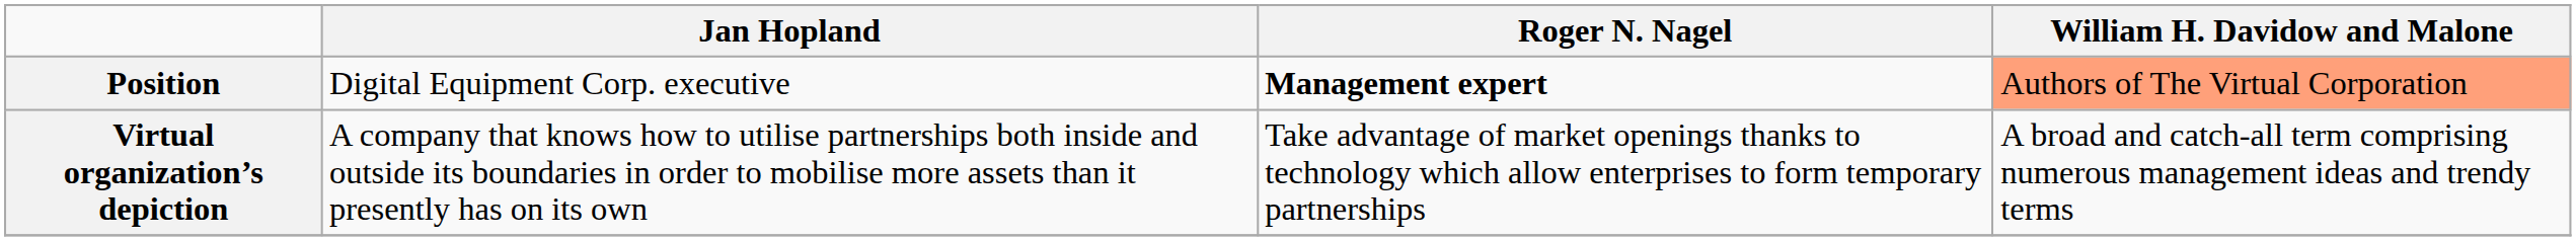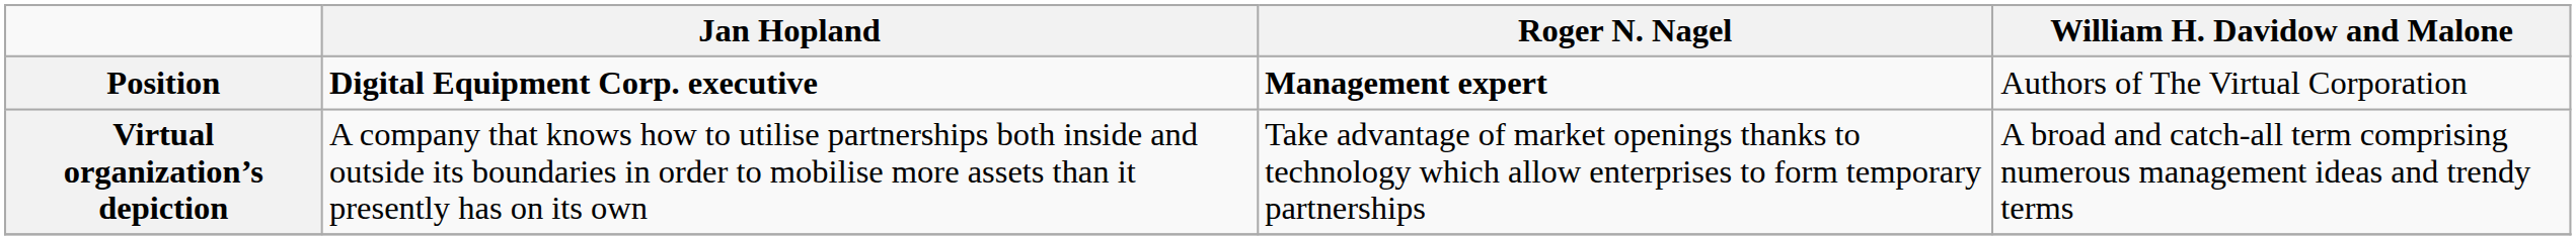Position | Jan Hopland: normal -> bold
Position | William H. Davidow and Malone: lightsalmon background -> no background
